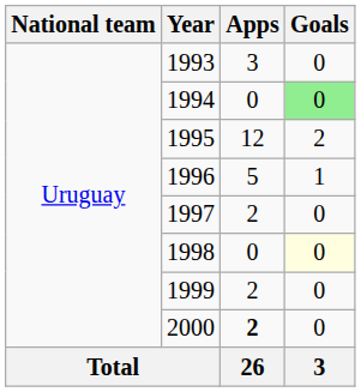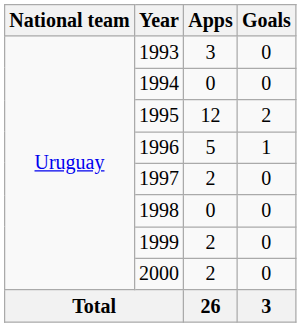1994 | Goals: lightgreen background -> no background
1998 | Goals: lightyellow background -> no background
2000 | Apps: bold -> normal
